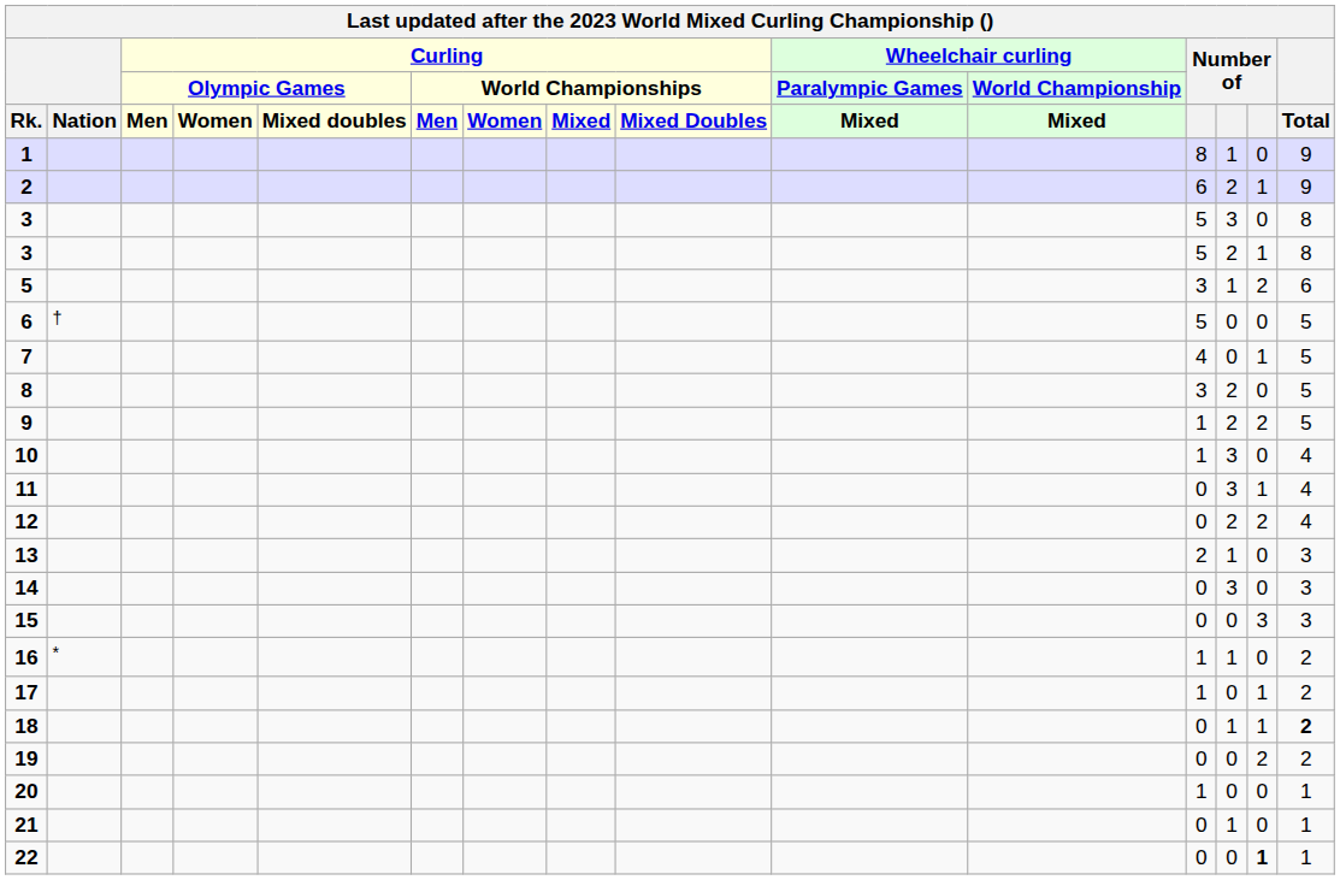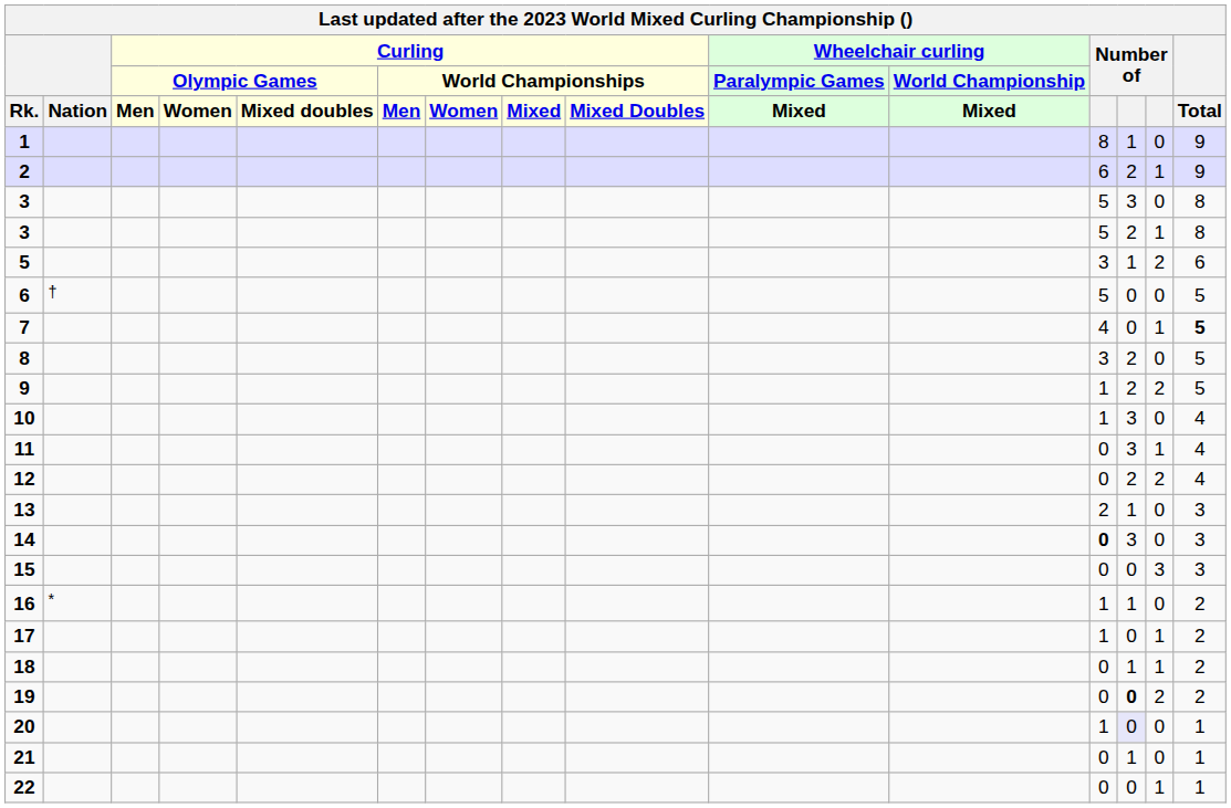7 | Total: normal -> bold
14 | column 12: normal -> bold
18 | Total: bold -> normal
19 | column 13: normal -> bold
20 | column 13: no background -> lavender background
22 | column 14: bold -> normal
